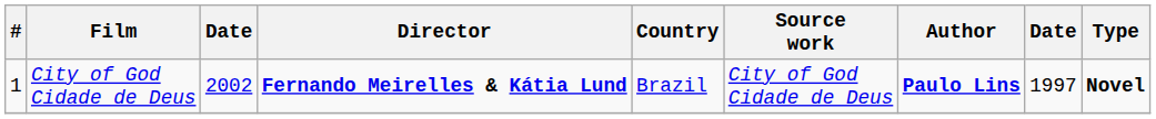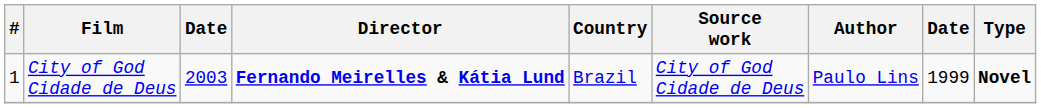row 2 | column 3: 2002 -> 2003
row 2 | Author: bold -> normal
row 2 | column 8: 1997 -> 1999
